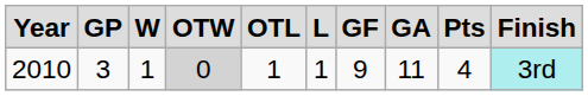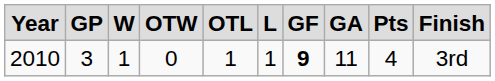2010 | column 4: lightgrey background -> no background
2010 | column 7: normal -> bold
2010 | column 10: paleturquoise background -> no background
